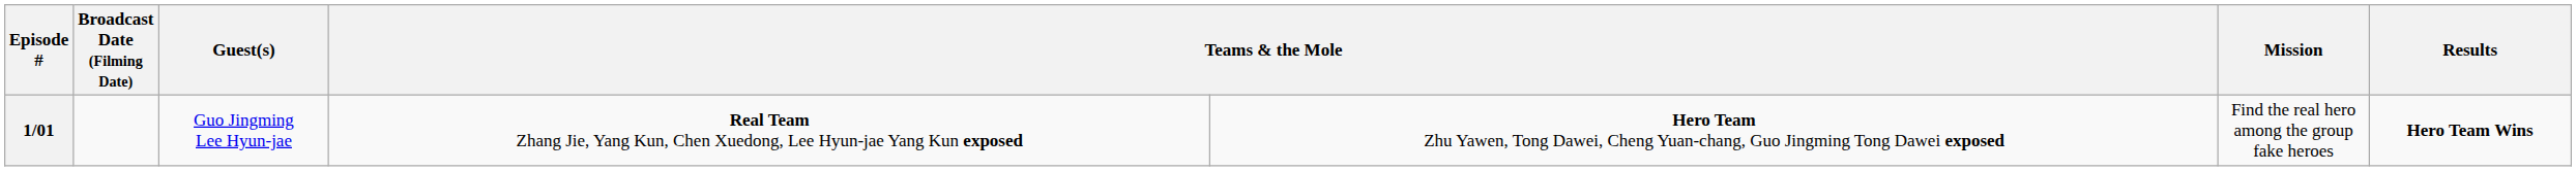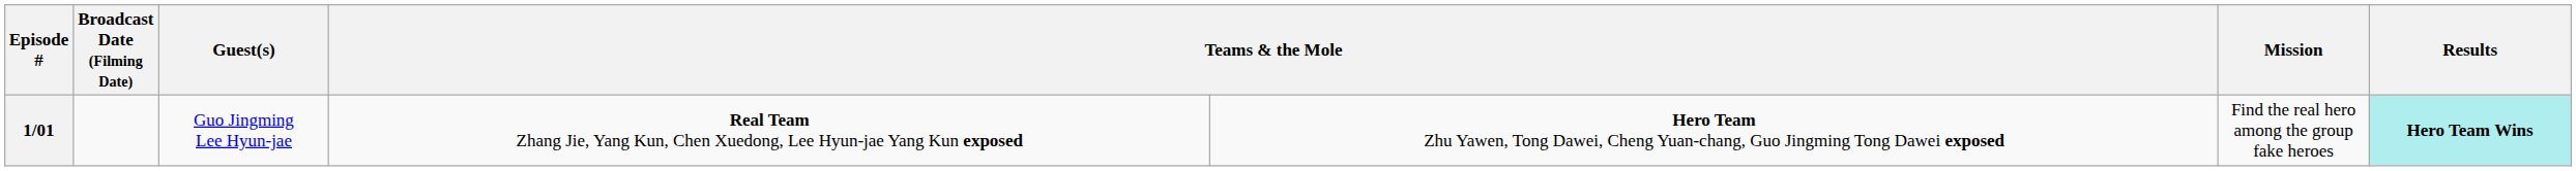1/01 | Results: no background -> paleturquoise background
